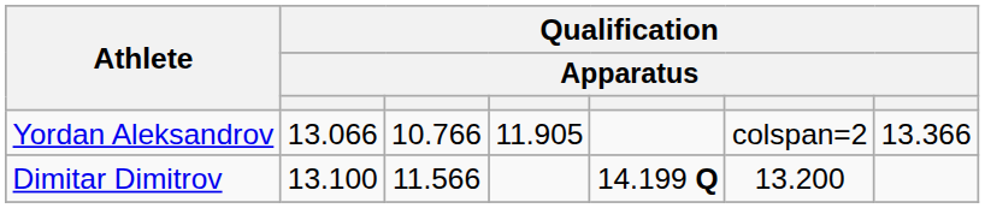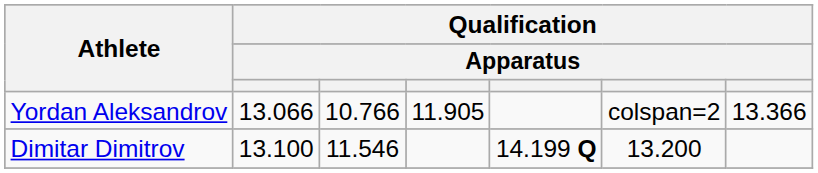Dimitar Dimitrov | column 3: 11.566 -> 11.546
